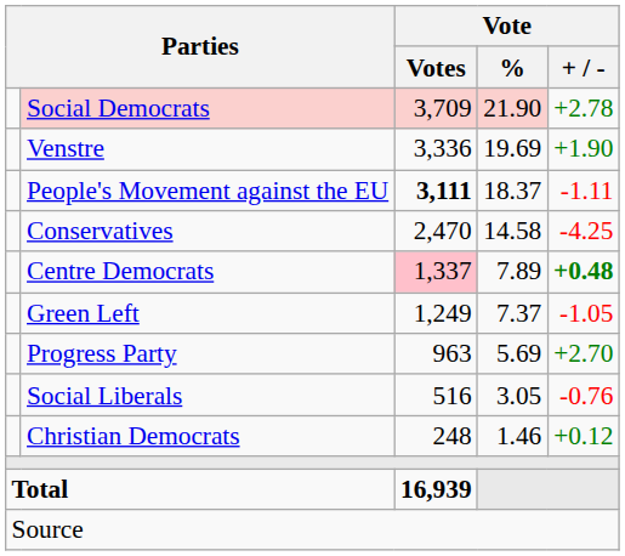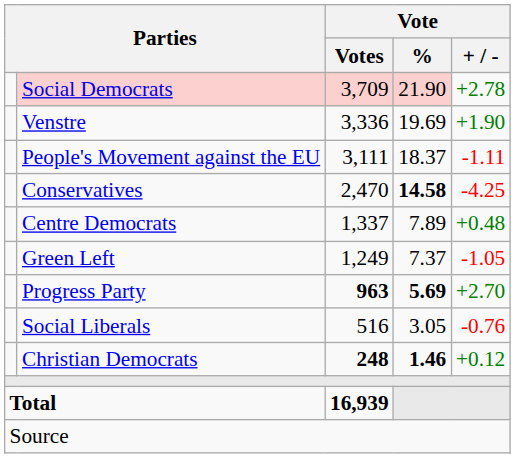People's Movement against the EU | Vote / Votes: bold -> normal
Conservatives | Vote / %: normal -> bold
Centre Democrats | Vote / Votes: pink background -> no background
Centre Democrats | Vote / + / -: bold -> normal
Progress Party | Vote / Votes: normal -> bold
Progress Party | Vote / %: normal -> bold
Christian Democrats | Vote / Votes: normal -> bold
Christian Democrats | Vote / %: normal -> bold
